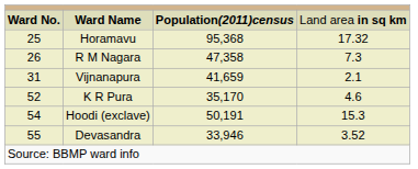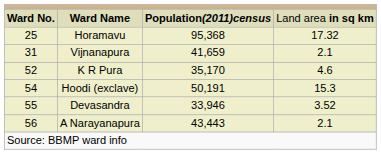- row: 26 | R M Nagara | 47,358 | 7.3
+ row: 56 | A Narayanapura | 43,443 | 2.1
